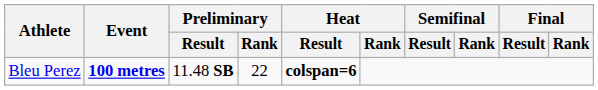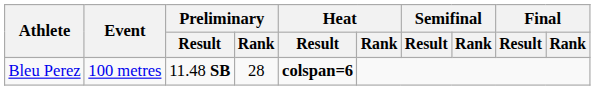Bleu Perez | Event: bold -> normal
Bleu Perez | Preliminary / Rank: 22 -> 28
